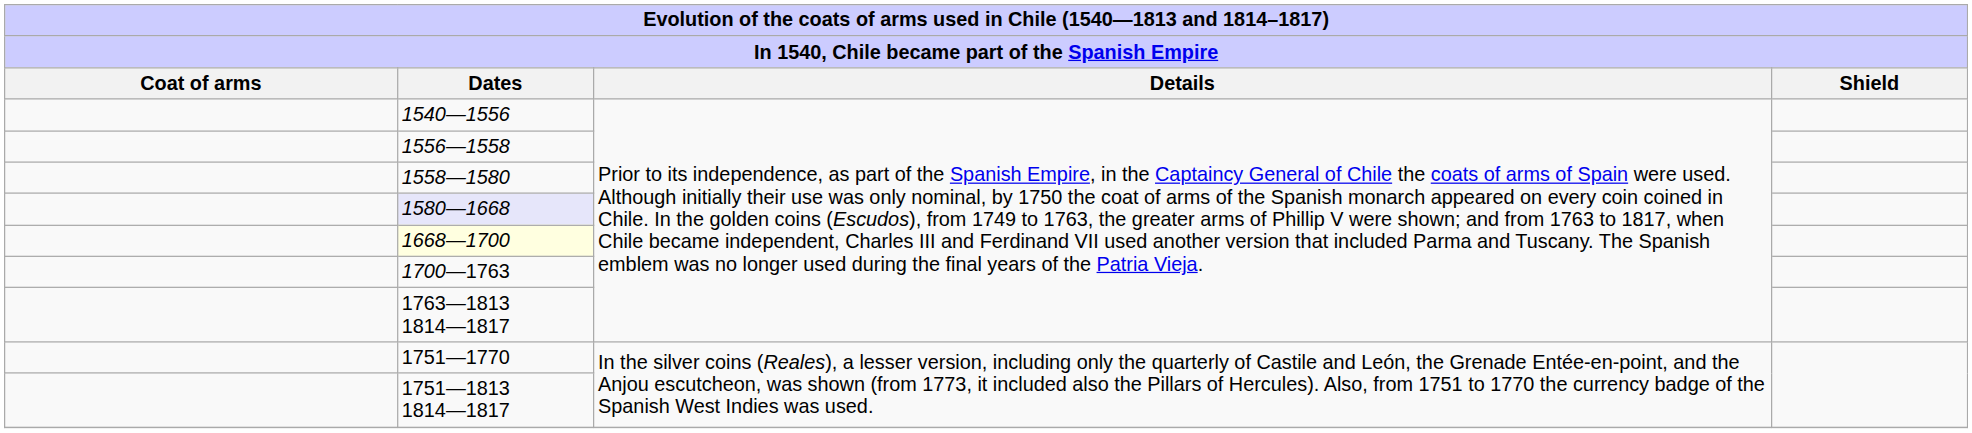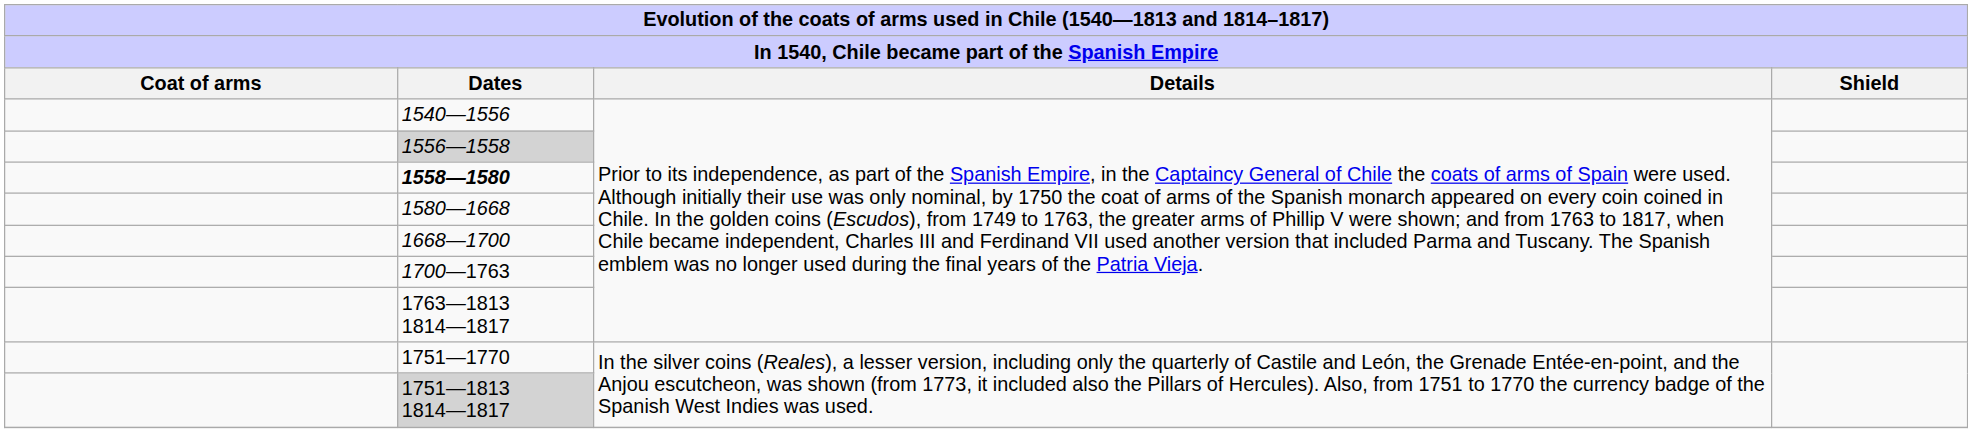1556—1558 | column 2: no background -> lightgrey background
1558—1580 | column 2: normal -> bold
1580—1668 | column 2: lavender background -> no background
1668—1700 | column 2: lightyellow background -> no background
1751—1813 1814—1817 | column 2: no background -> lightgrey background
